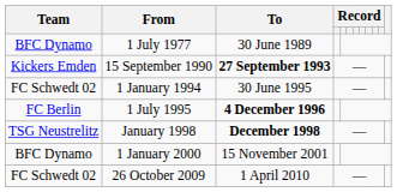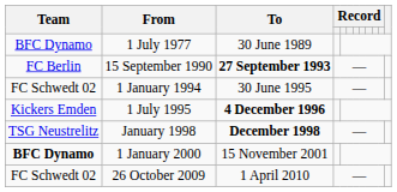15 September 1990 | Team: Kickers Emden -> FC Berlin
1 July 1995 | Team: FC Berlin -> Kickers Emden
1 January 2000 | Team: normal -> bold
